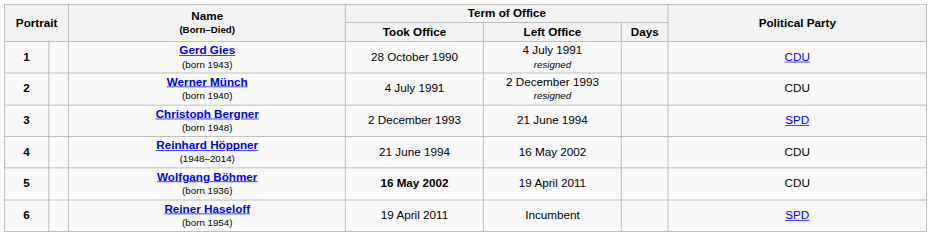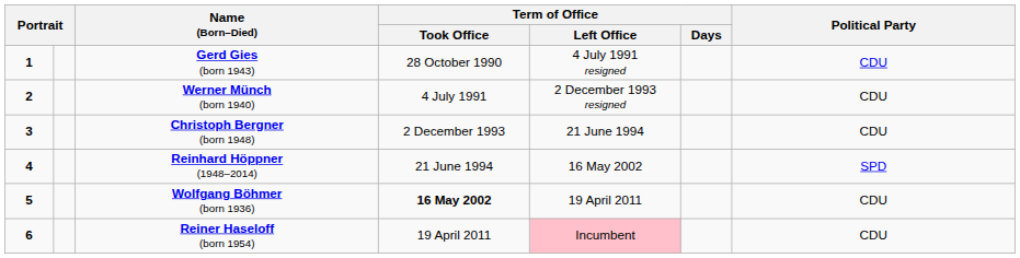Christoph Bergner (born 1948) | Political Party: SPD -> CDU
Reinhard Höppner (1948–2014) | Political Party: CDU -> SPD
Reiner Haseloff (born 1954) | Term of Office / Left Office: no background -> pink background
Reiner Haseloff (born 1954) | Political Party: SPD -> CDU
